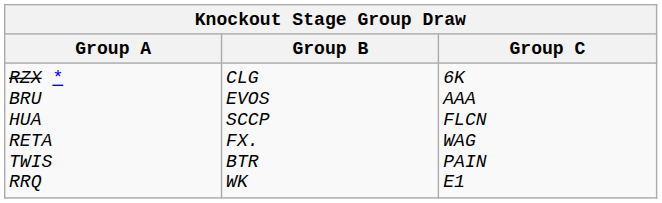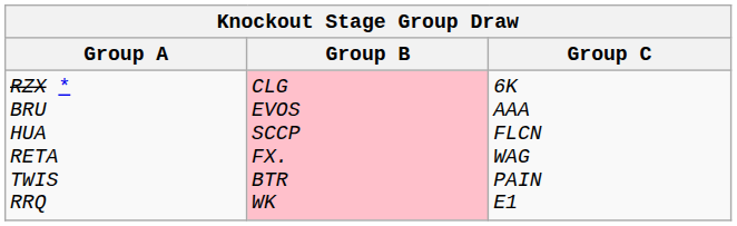RZX * BRU HUA RETA TWIS RRQ | Group B: no background -> pink background
